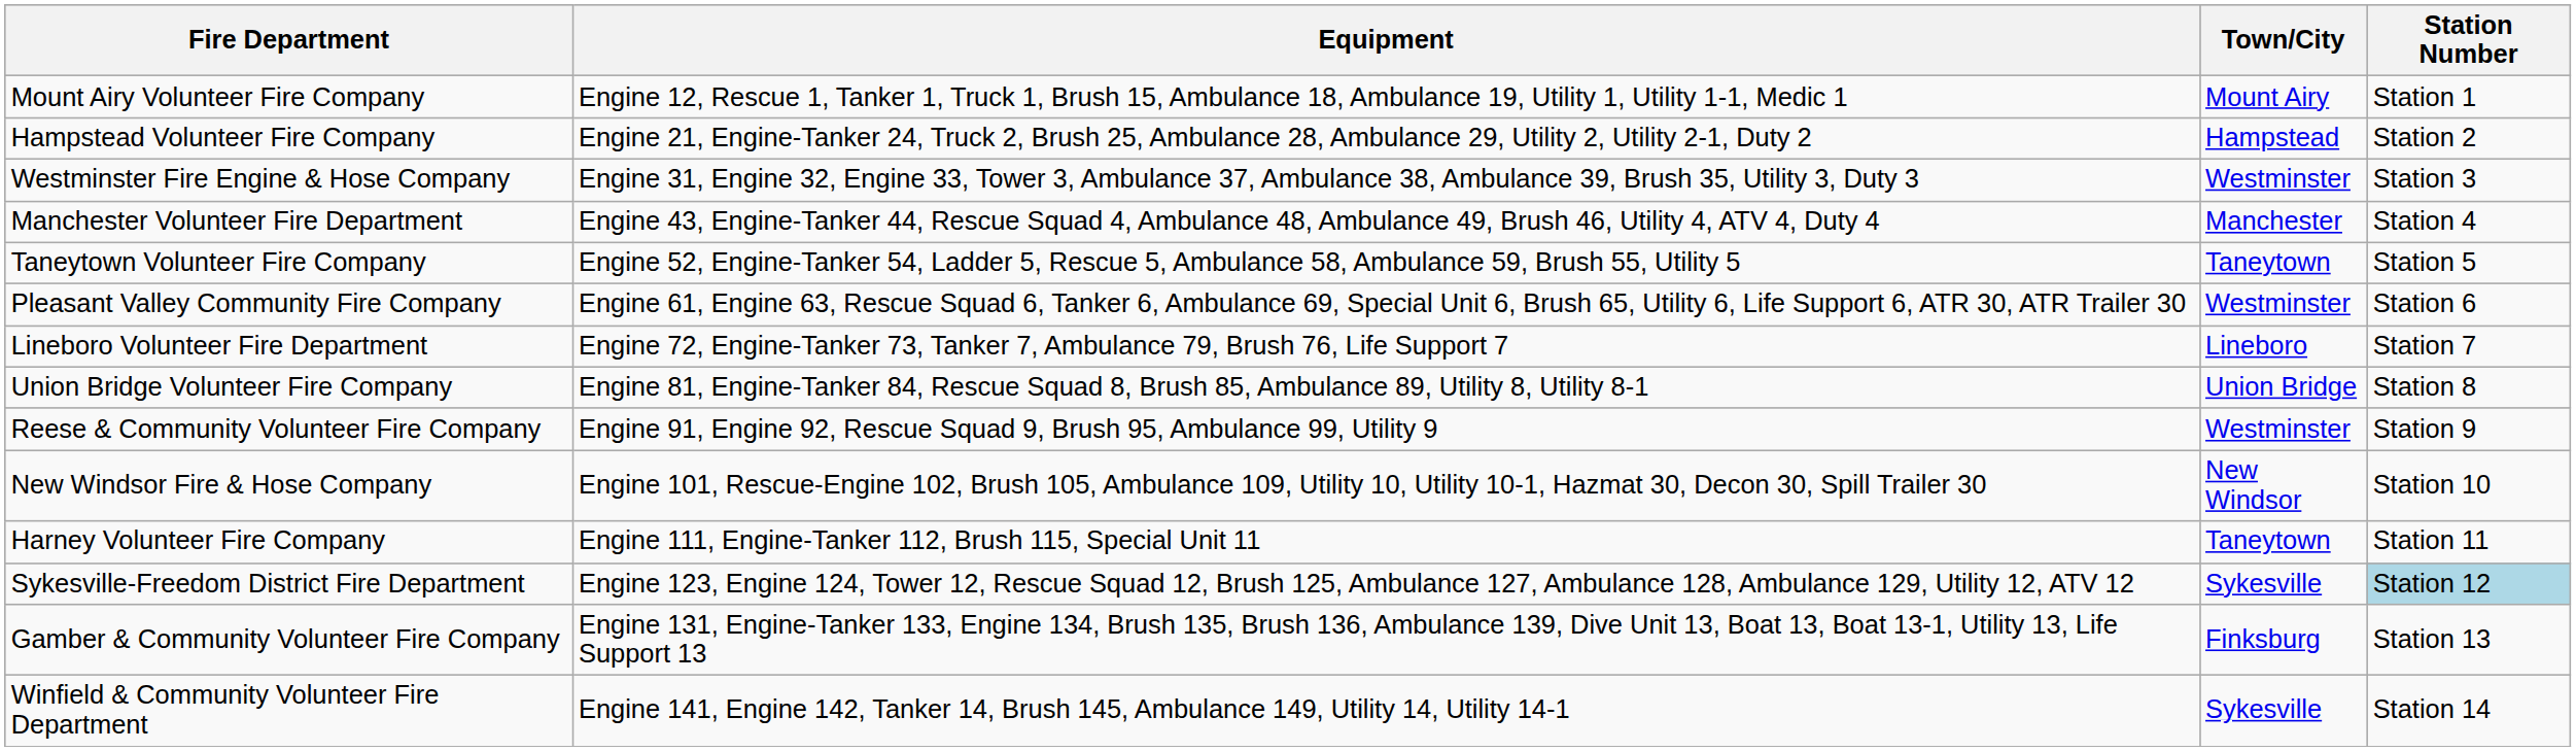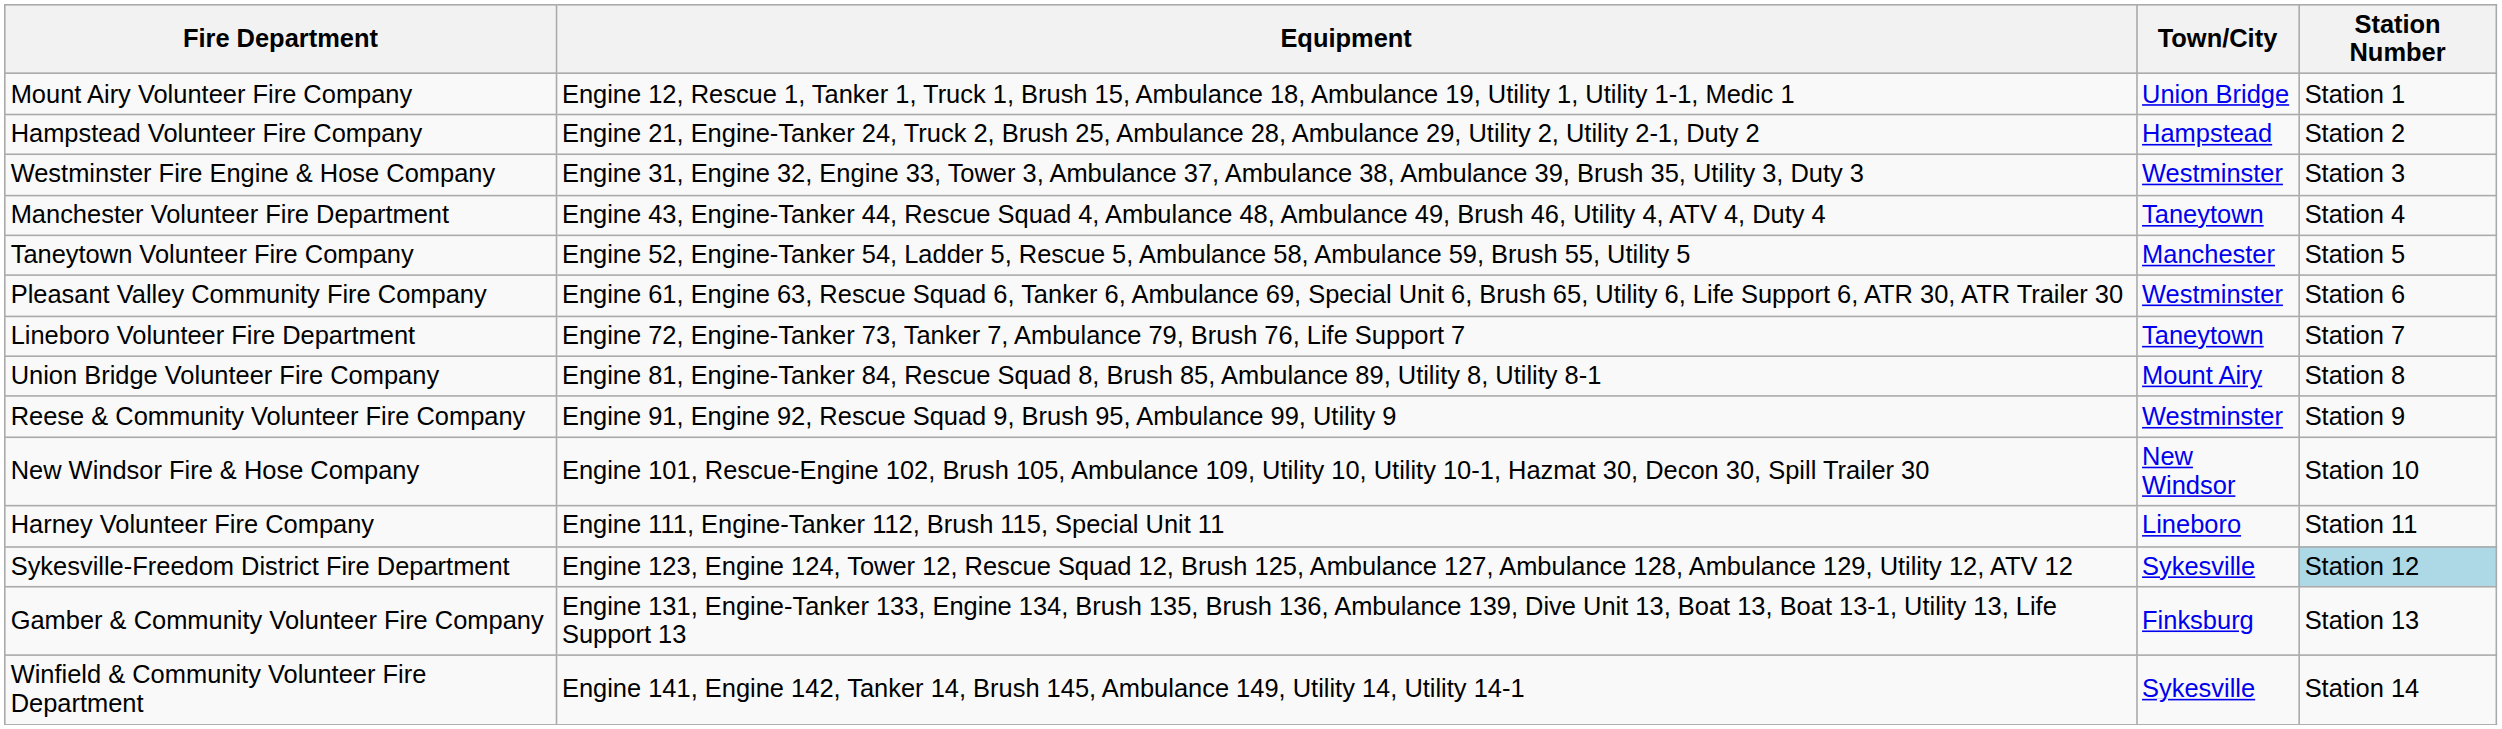Mount Airy Volunteer Fire Company | Town/City: Mount Airy -> Union Bridge
Manchester Volunteer Fire Department | Town/City: Manchester -> Taneytown
Taneytown Volunteer Fire Company | Town/City: Taneytown -> Manchester
Lineboro Volunteer Fire Department | Town/City: Lineboro -> Taneytown
Union Bridge Volunteer Fire Company | Town/City: Union Bridge -> Mount Airy
Harney Volunteer Fire Company | Town/City: Taneytown -> Lineboro
